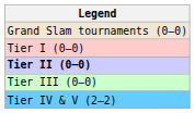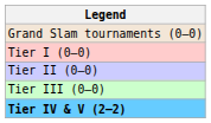Tier II (0–0) | Legend: bold -> normal
Tier IV & V (2–2) | Legend: normal -> bold
